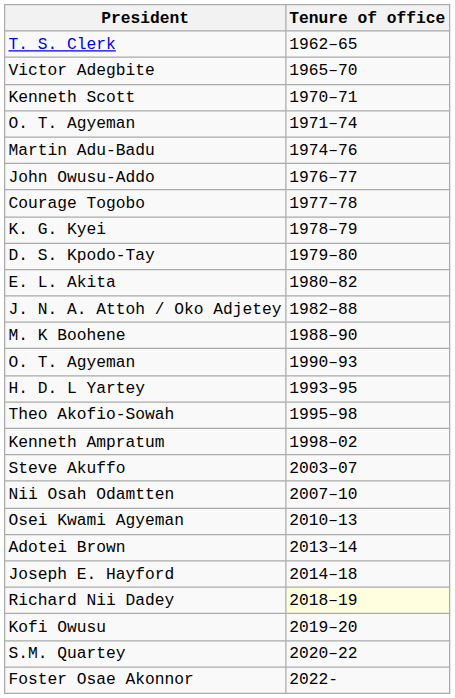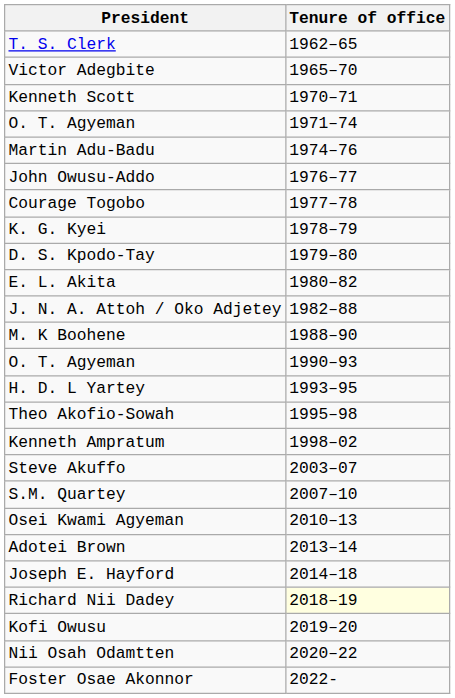row 19 | President: Nii Osah Odamtten -> S.M. Quartey
row 25 | President: S.M. Quartey -> Nii Osah Odamtten
